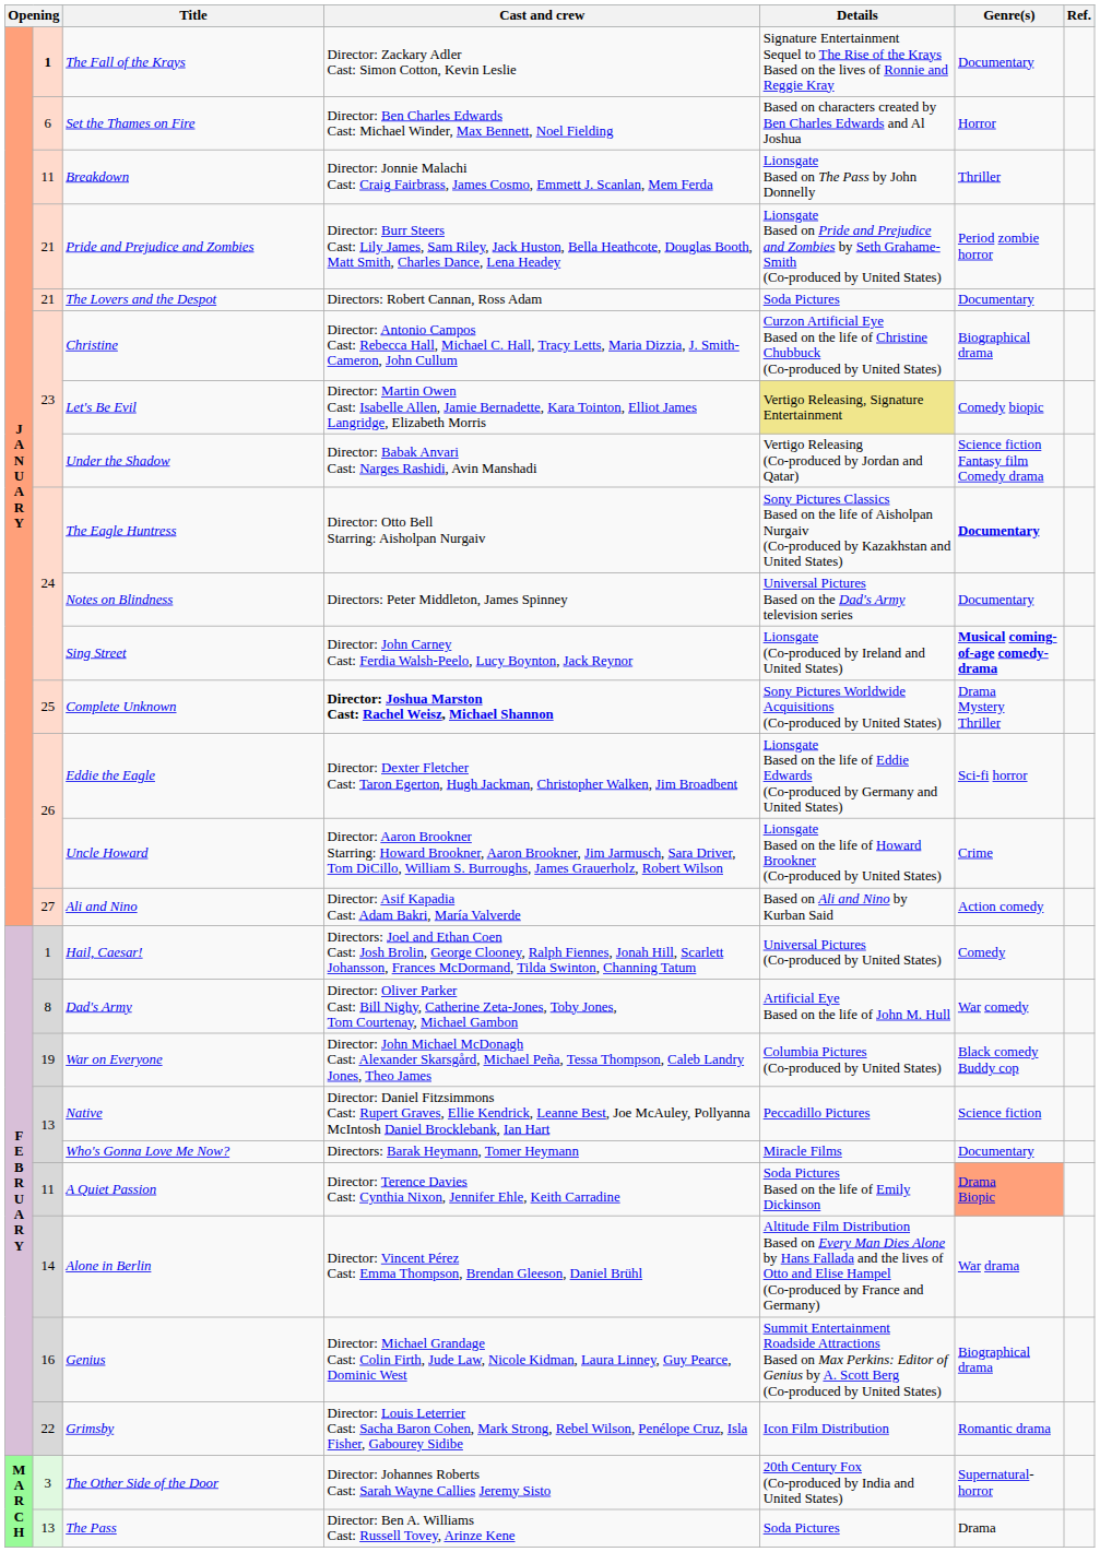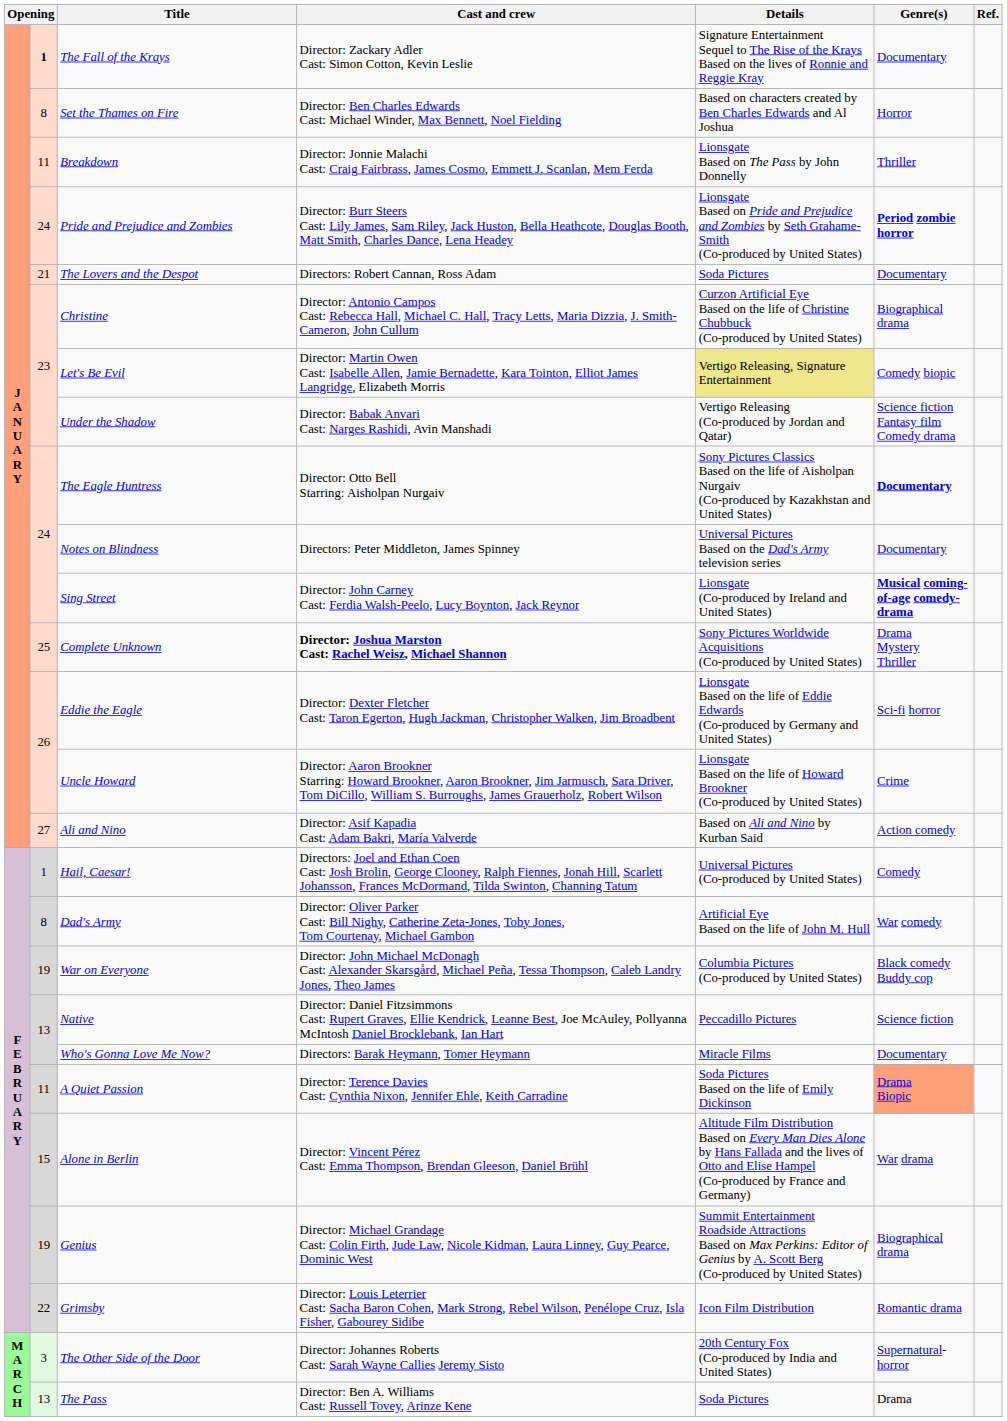Set the Thames on Fire | column 2: 6 -> 8
Pride and Prejudice and Zombies | column 2: 21 -> 24
Pride and Prejudice and Zombies | Genre(s): normal -> bold
Alone in Berlin | column 2: 14 -> 15
Genius | column 2: 16 -> 19
